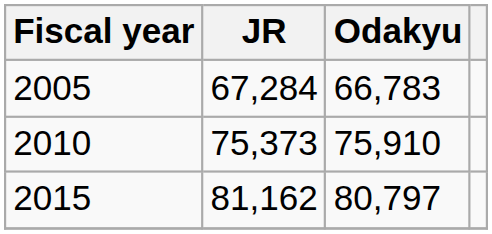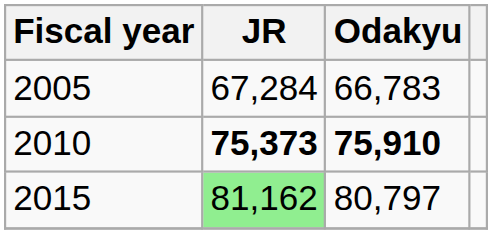2010 | JR: normal -> bold
2010 | Odakyu: normal -> bold
2015 | JR: no background -> lightgreen background
